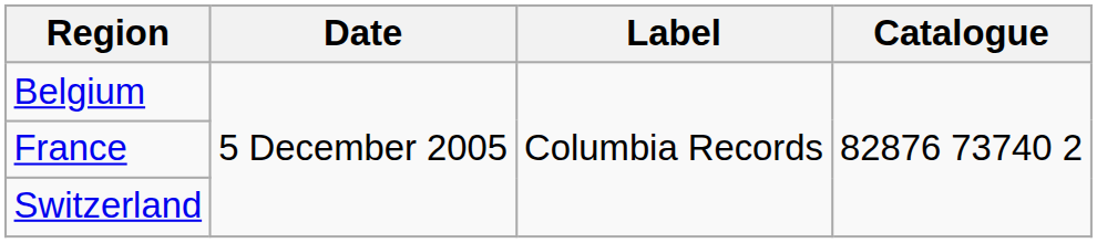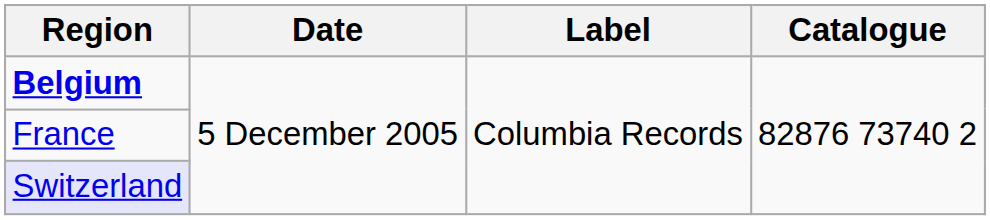Belgium | Region: normal -> bold
Switzerland | Region: no background -> lavender background
